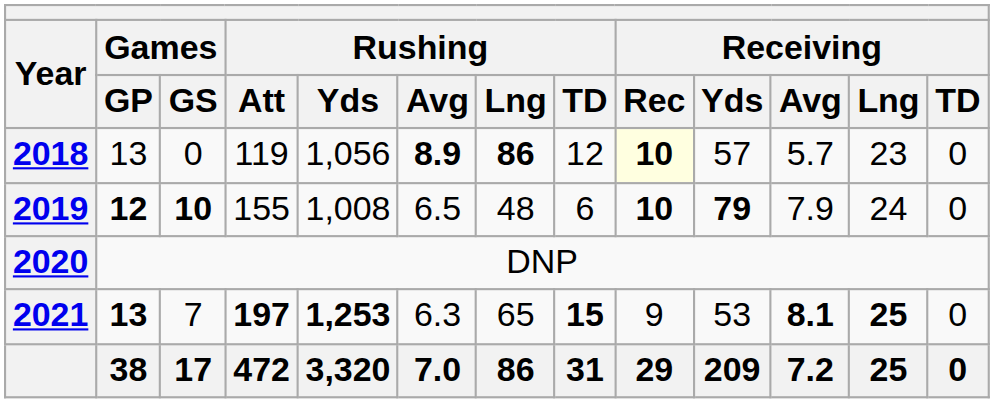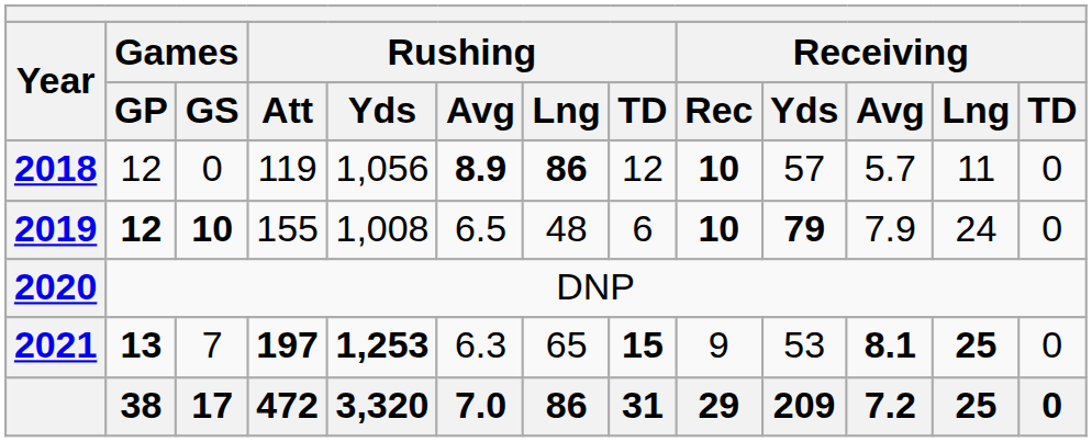2018 | Games / GP: 13 -> 12
2018 | Receiving / Rec: lightyellow background -> no background
2018 | Receiving / Lng: 23 -> 11
